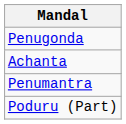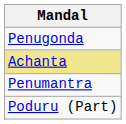row 3 | column 1: no background -> khaki background
